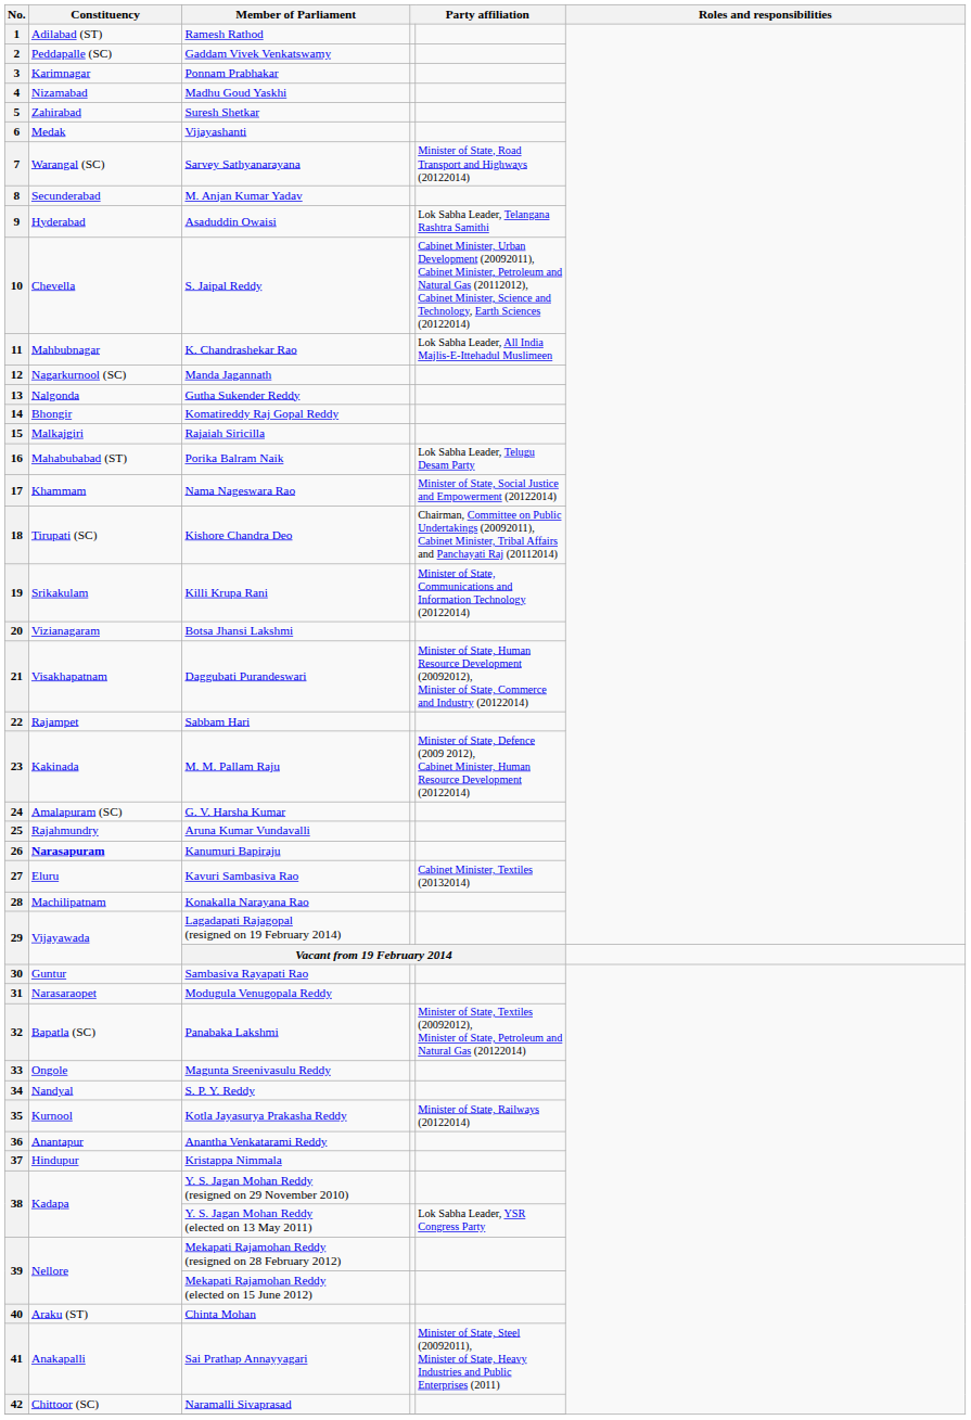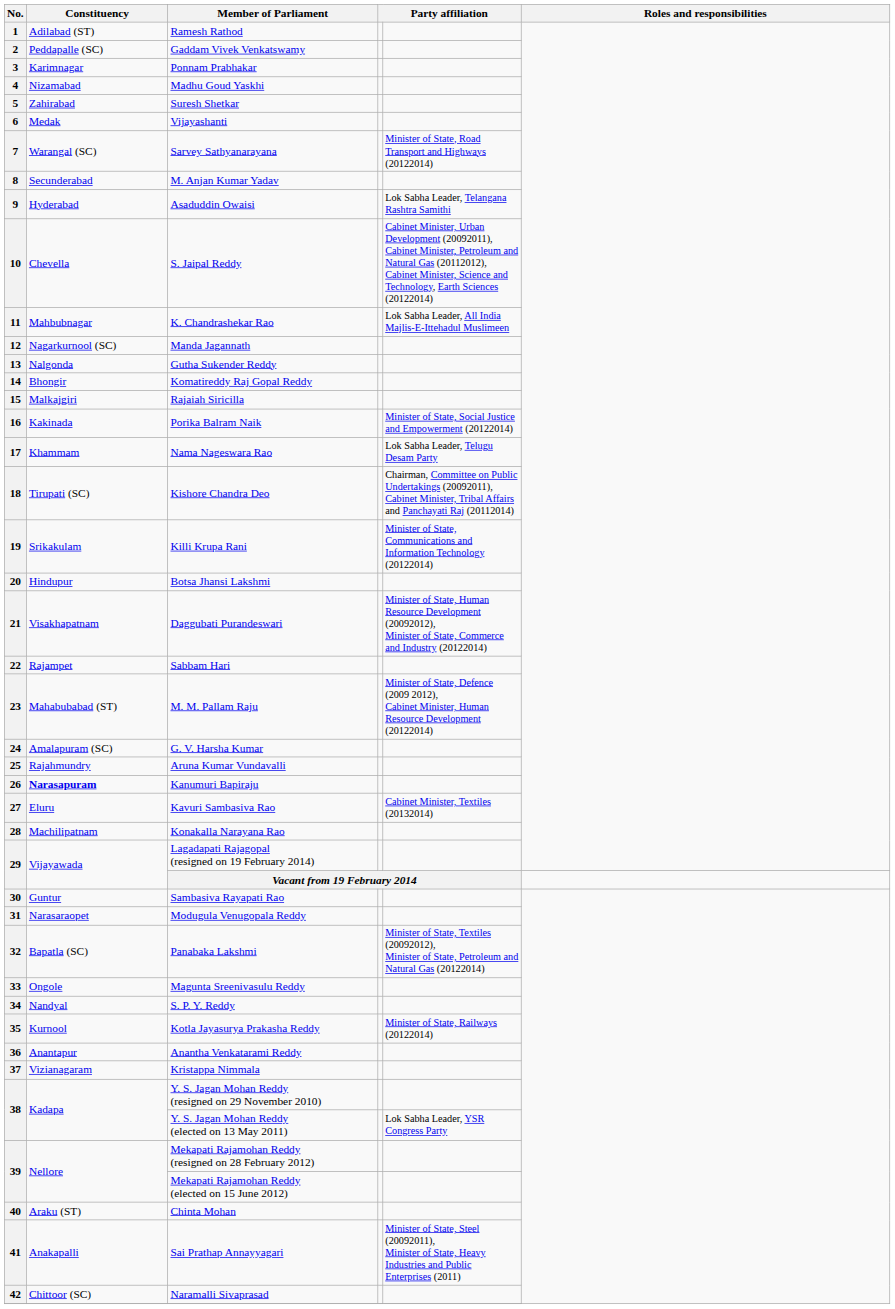16 | Constituency: Mahabubabad (ST) -> Kakinada
16 | column 5: Lok Sabha Leader, Telugu Desam Party -> Minister of State, Social Justice and Empowerment (20122014)
17 | column 5: Minister of State, Social Justice and Empowerment (20122014) -> Lok Sabha Leader, Telugu Desam Party
20 | Constituency: Vizianagaram -> Hindupur
23 | Constituency: Kakinada -> Mahabubabad (ST)
37 | Constituency: Hindupur -> Vizianagaram
